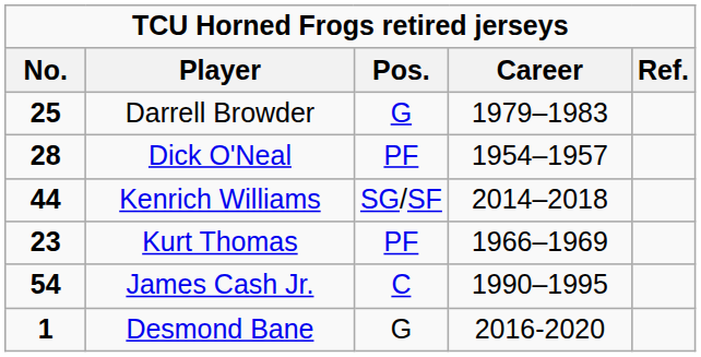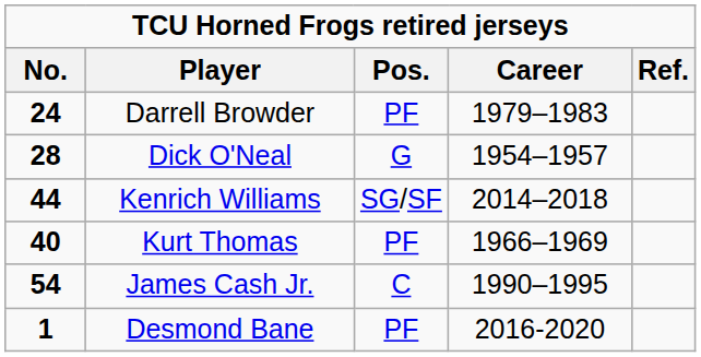Darrell Browder | No.: 25 -> 24
Darrell Browder | Pos.: G -> PF
Dick O'Neal | Pos.: PF -> G
Kurt Thomas | No.: 23 -> 40
Desmond Bane | Pos.: G -> PF
